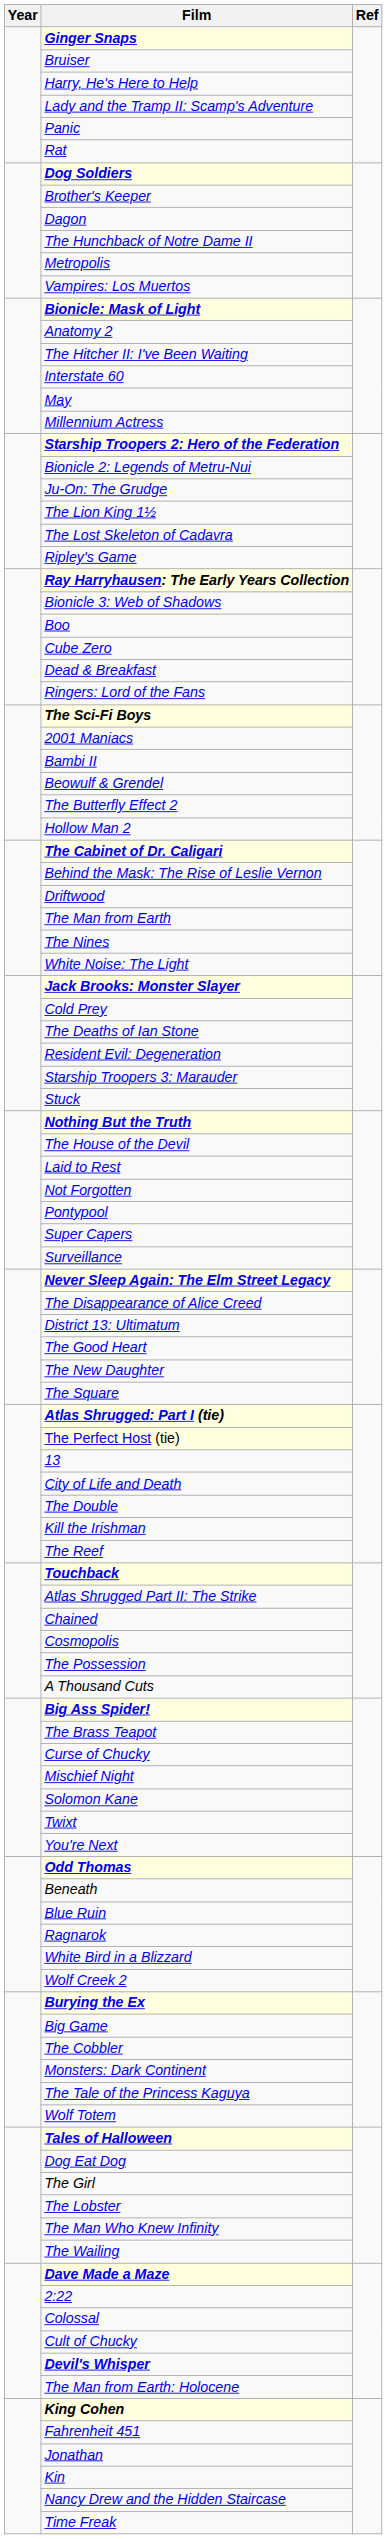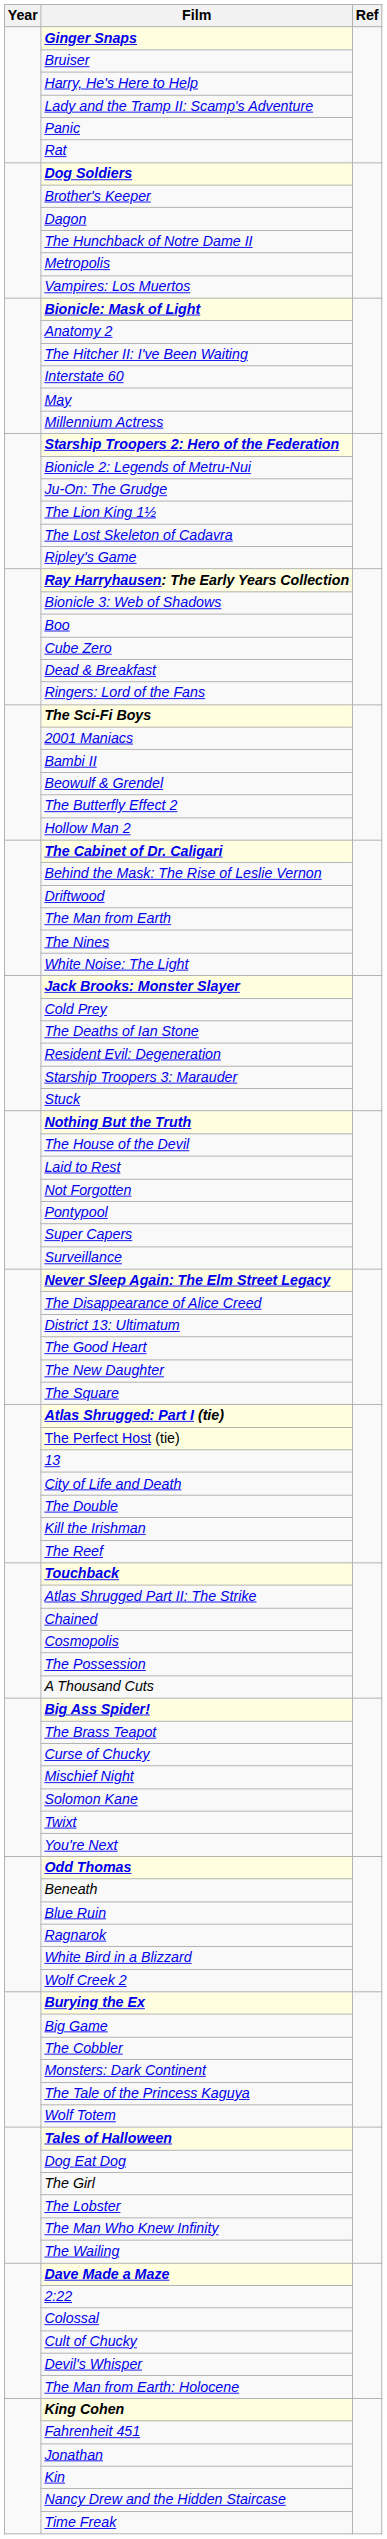Devil's Whisper | Film: bold -> normal
